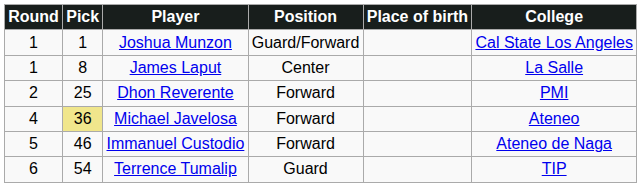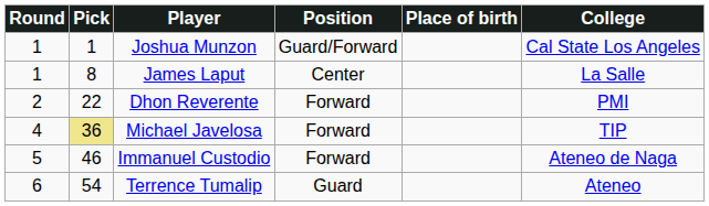Dhon Reverente | Pick: 25 -> 22
Michael Javelosa | College: Ateneo -> TIP
Terrence Tumalip | College: TIP -> Ateneo
